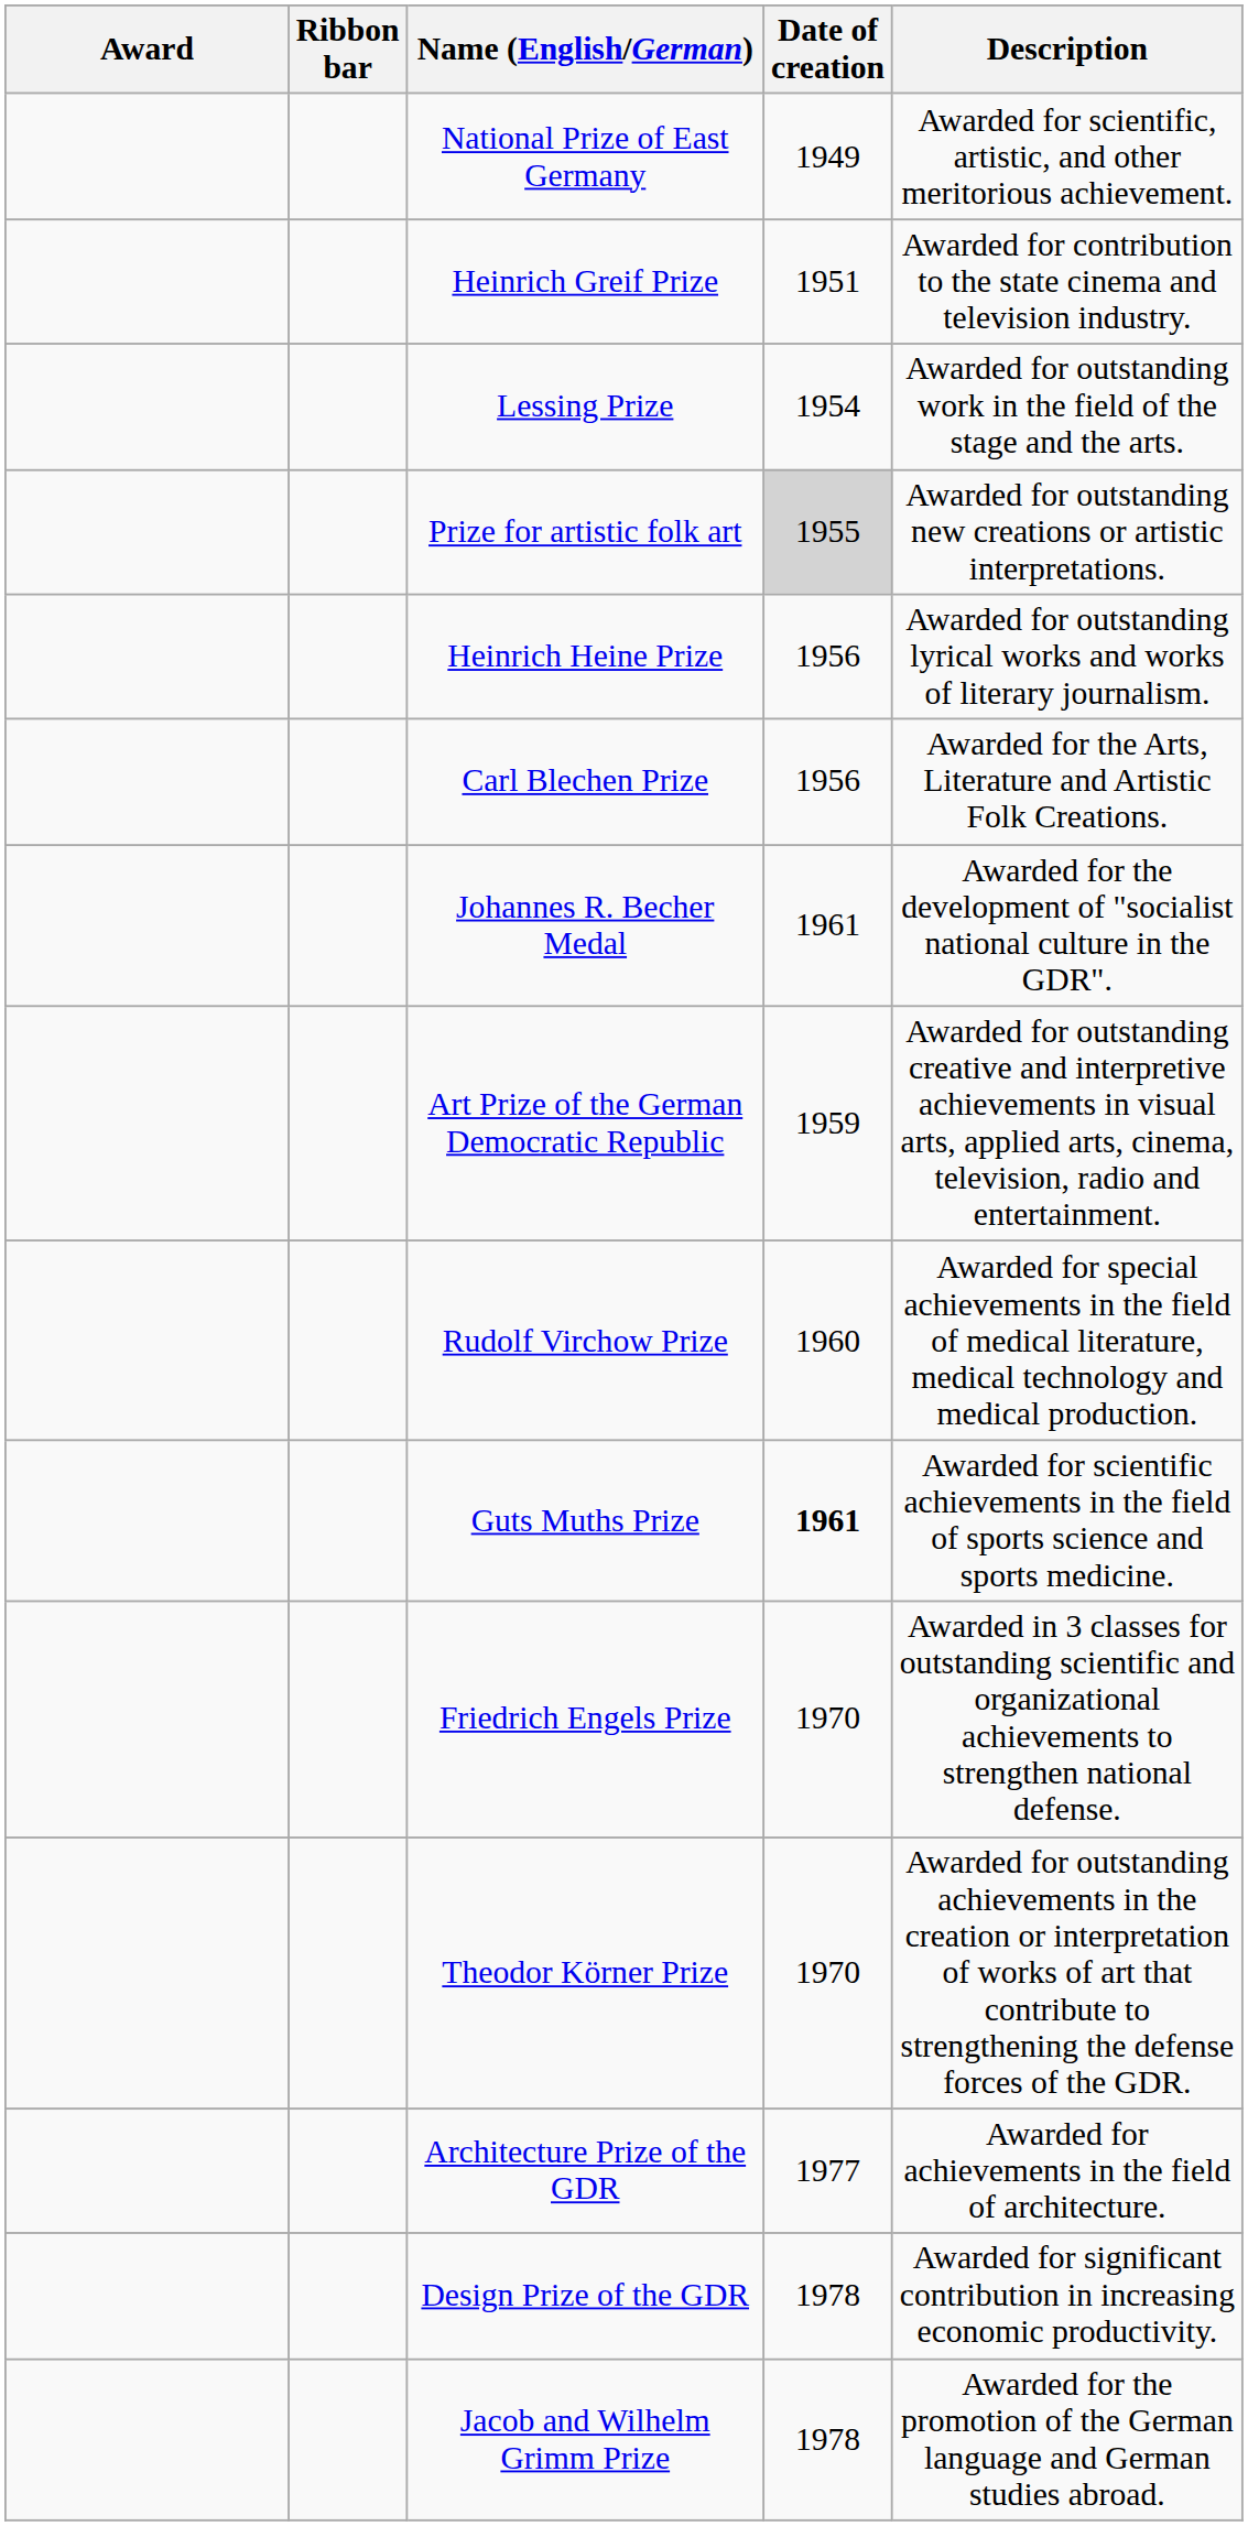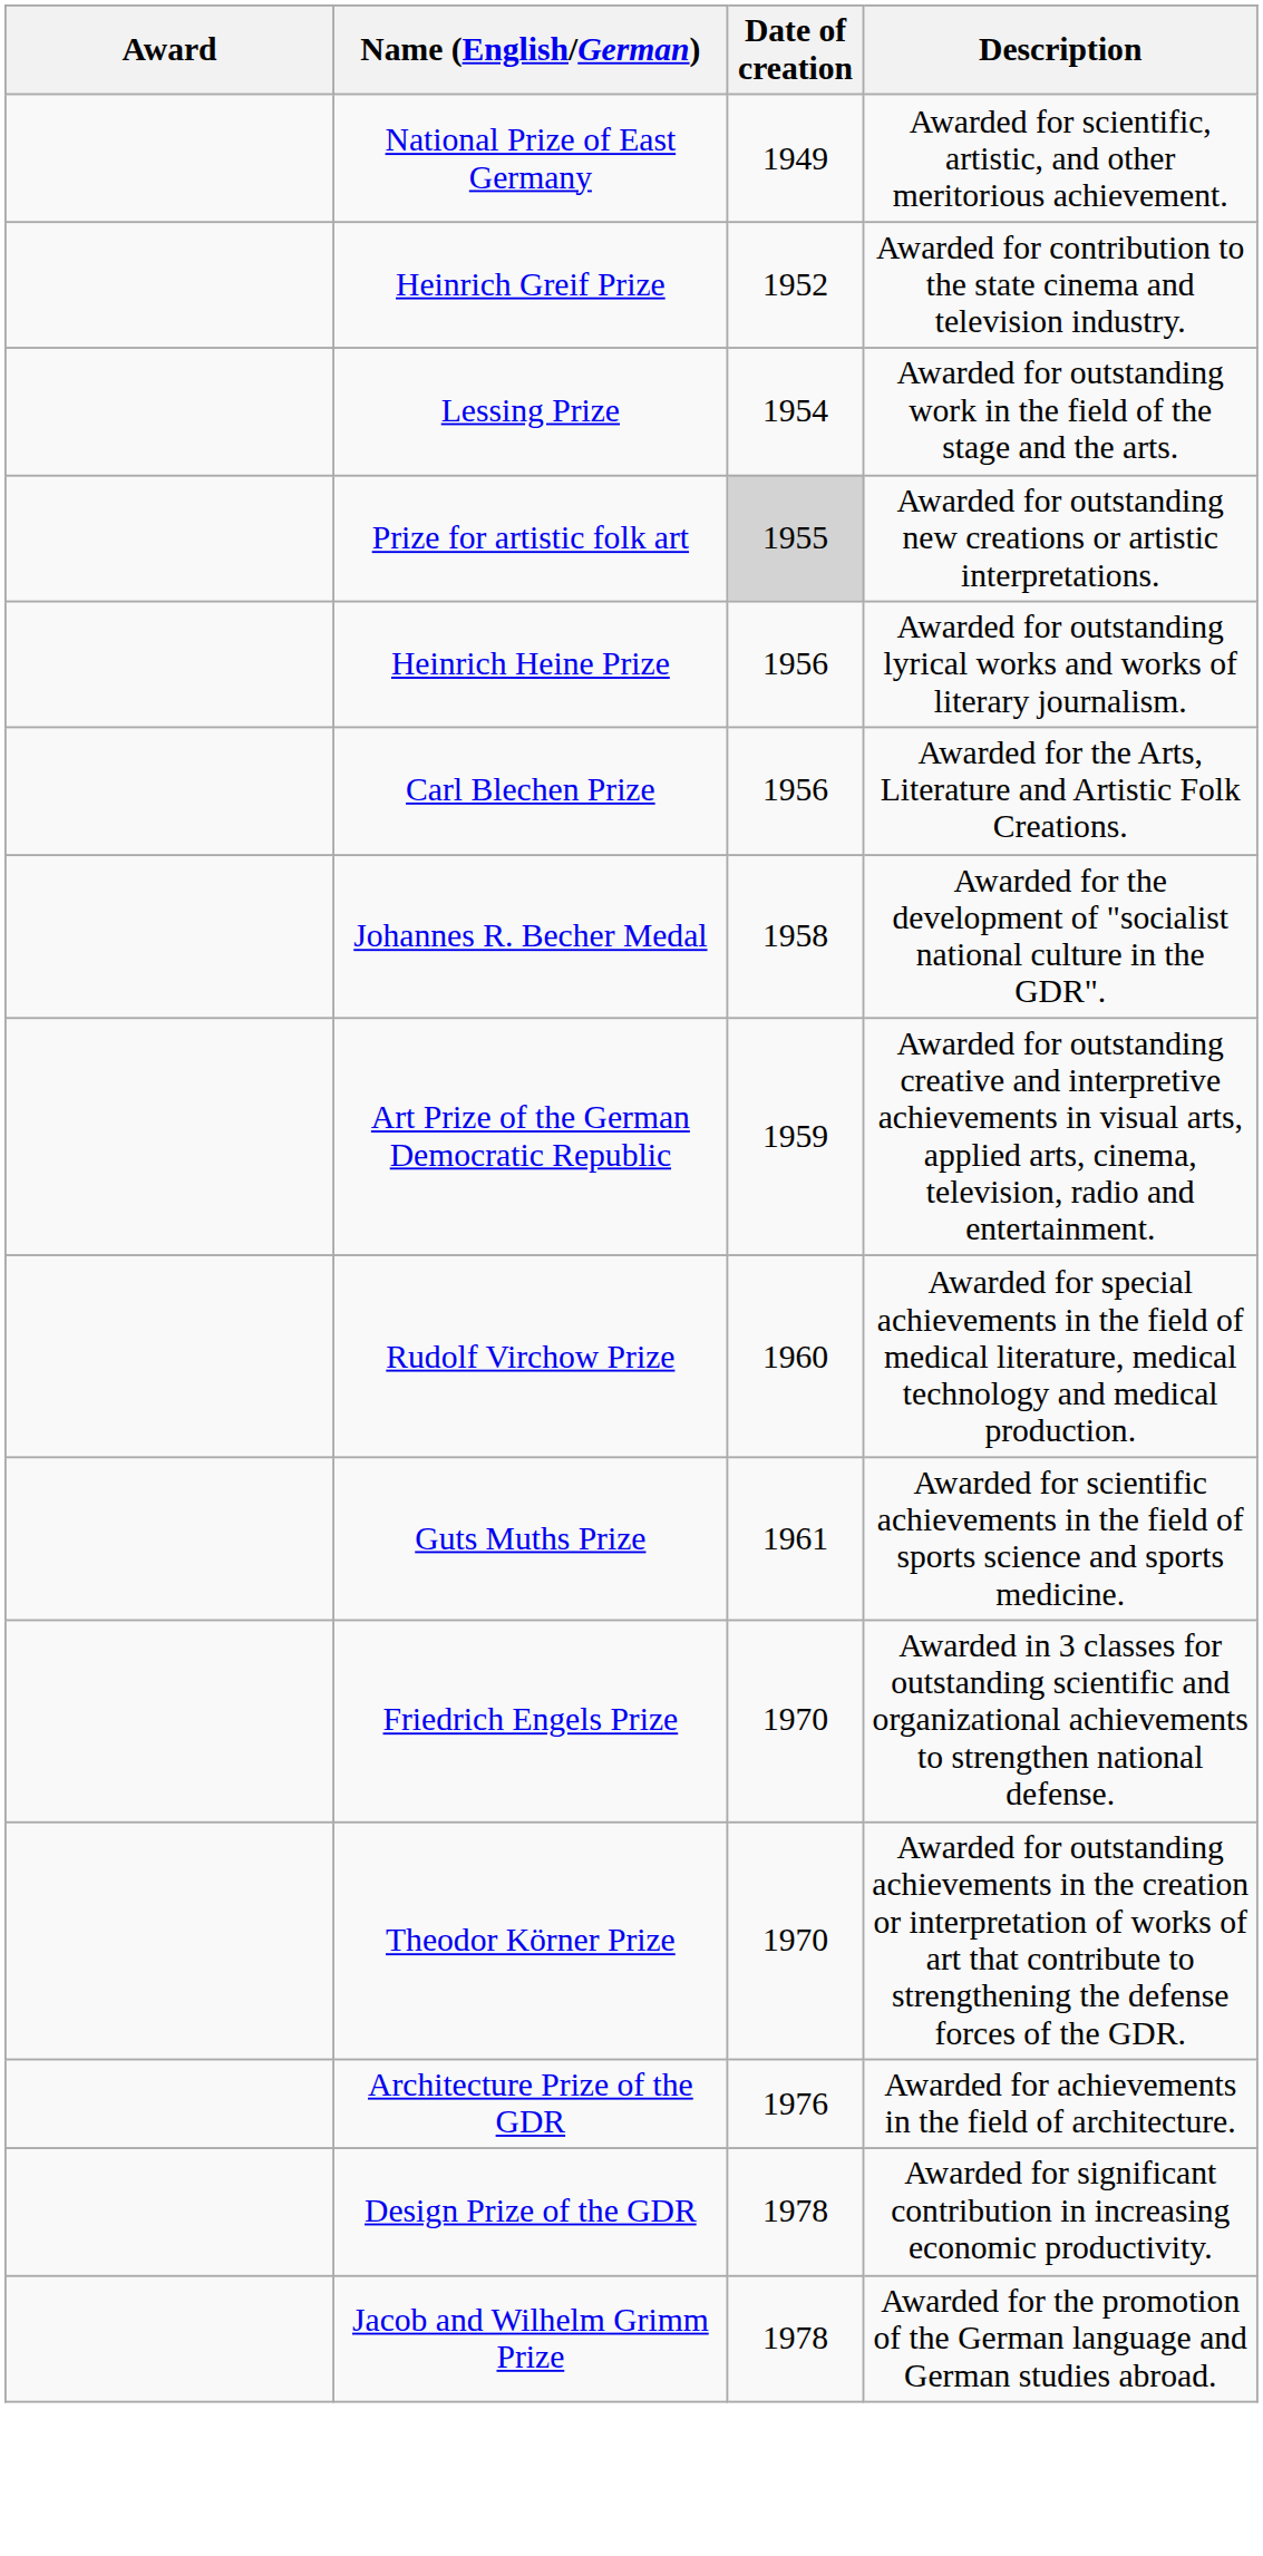- column: Ribbon bar
Heinrich Greif Prize | Date of creation: 1951 -> 1952
Johannes R. Becher Medal | Date of creation: 1961 -> 1958
Guts Muths Prize | Date of creation: bold -> normal
Architecture Prize of the GDR | Date of creation: 1977 -> 1976
